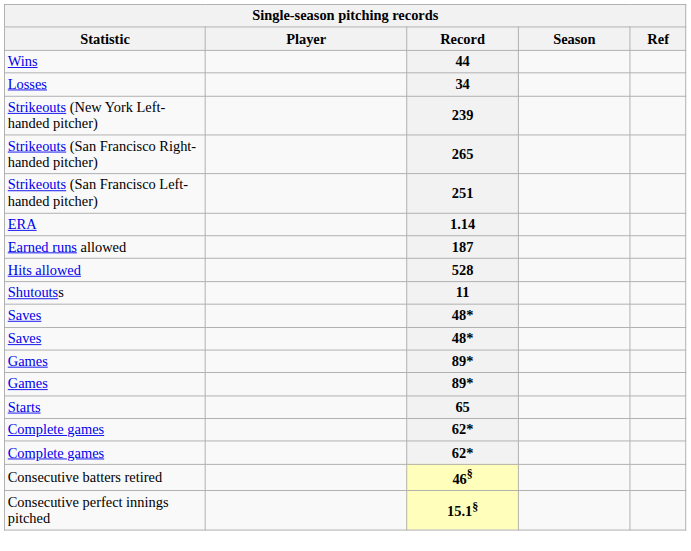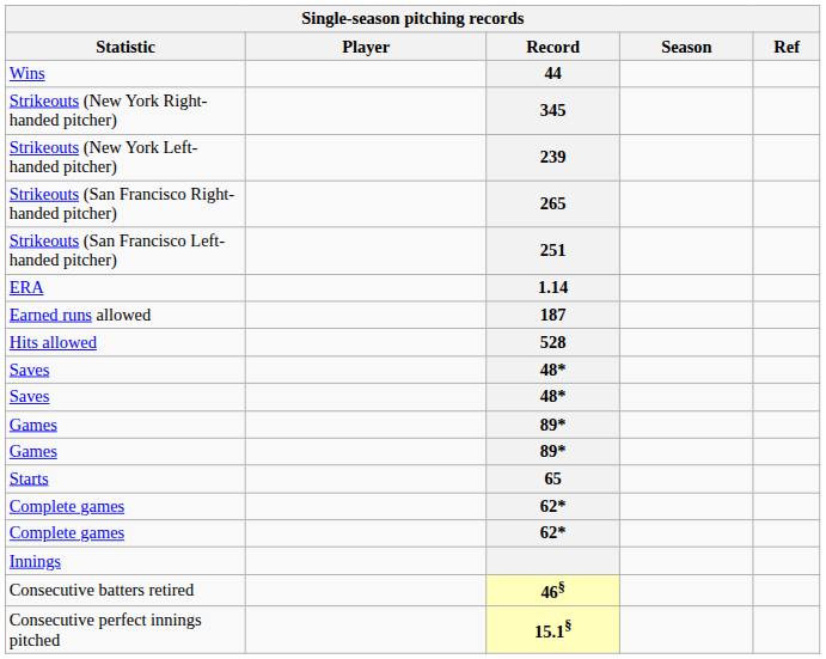- row: Losses | 34
+ row: Strikeouts (New York Right-handed pitcher) | 345
- row: Shutoutss | 11
+ row: Innings
